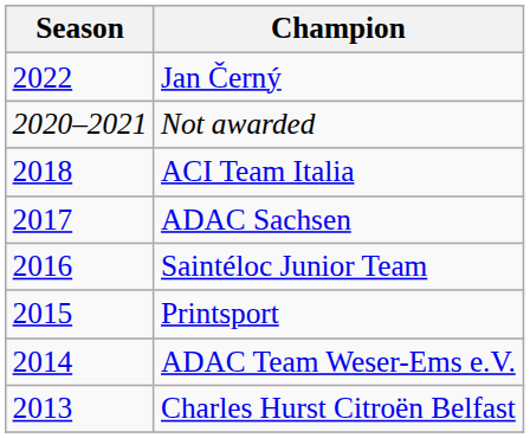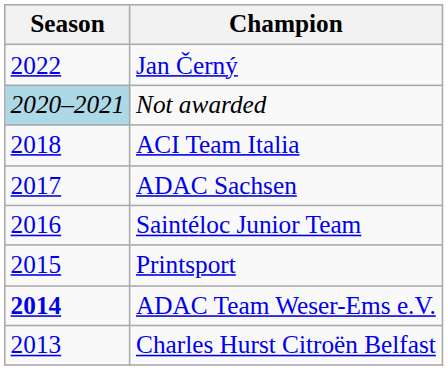Not awarded | Season: no background -> lightblue background
ADAC Team Weser-Ems e.V. | Season: normal -> bold
